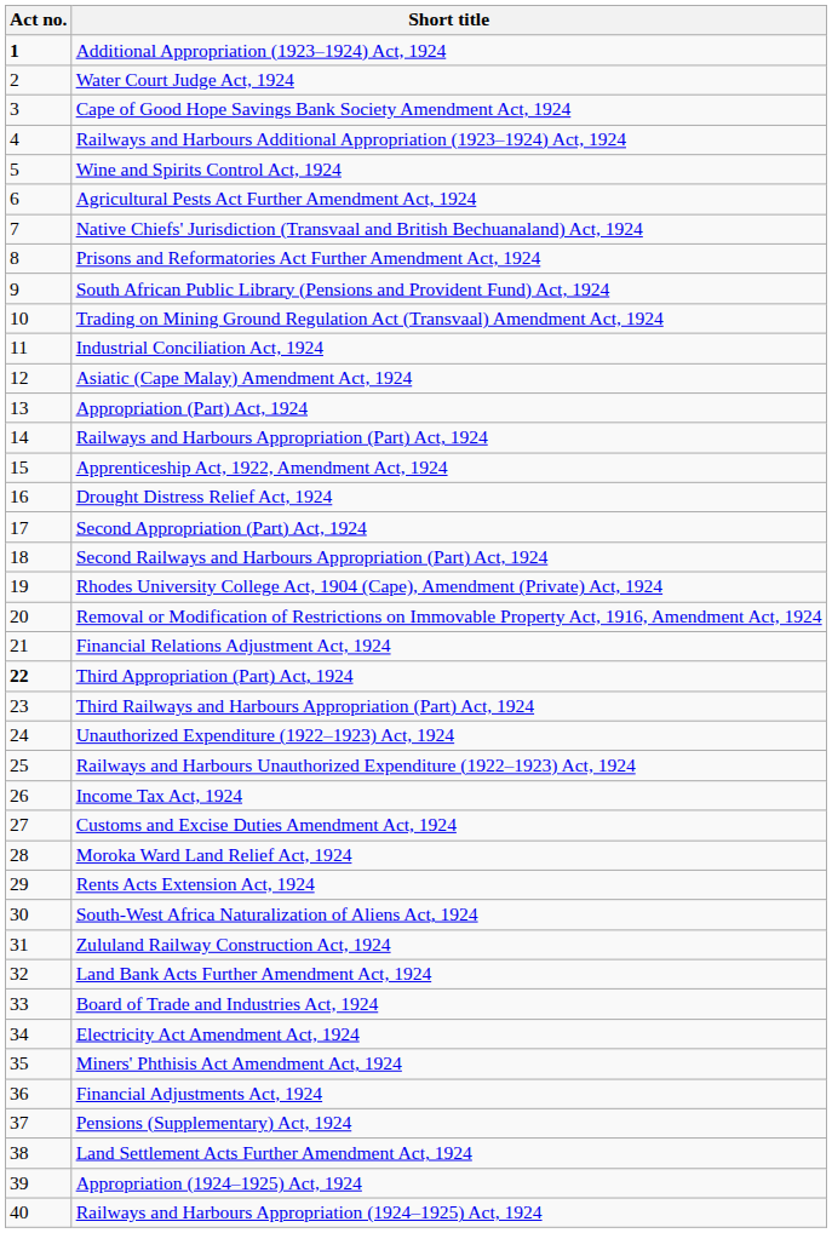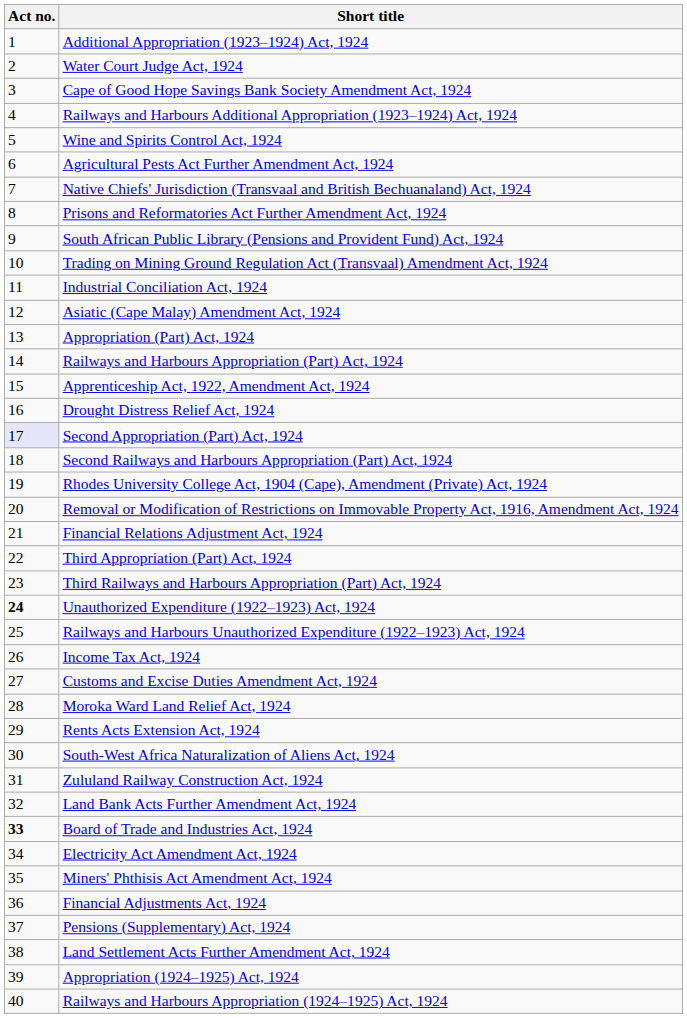Additional Appropriation (1923–1924) Act, 1924 | Act no.: bold -> normal
Second Appropriation (Part) Act, 1924 | Act no.: no background -> lavender background
Third Appropriation (Part) Act, 1924 | Act no.: bold -> normal
Unauthorized Expenditure (1922–1923) Act, 1924 | Act no.: normal -> bold
Board of Trade and Industries Act, 1924 | Act no.: normal -> bold
